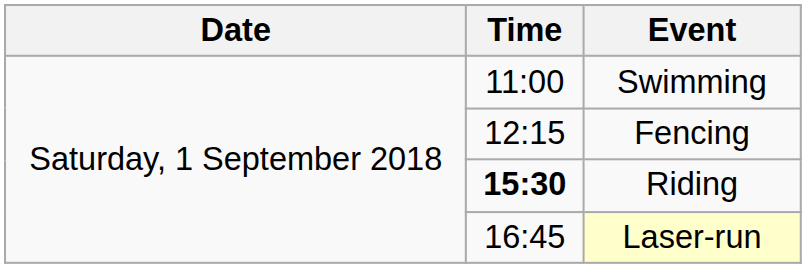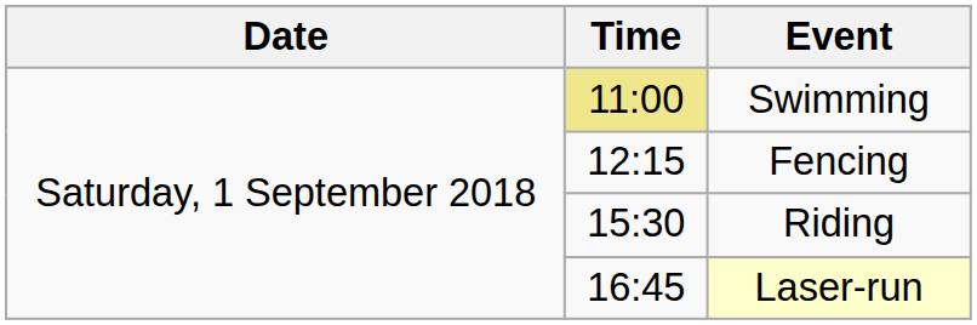Swimming | Time: no background -> khaki background
Riding | Time: bold -> normal
